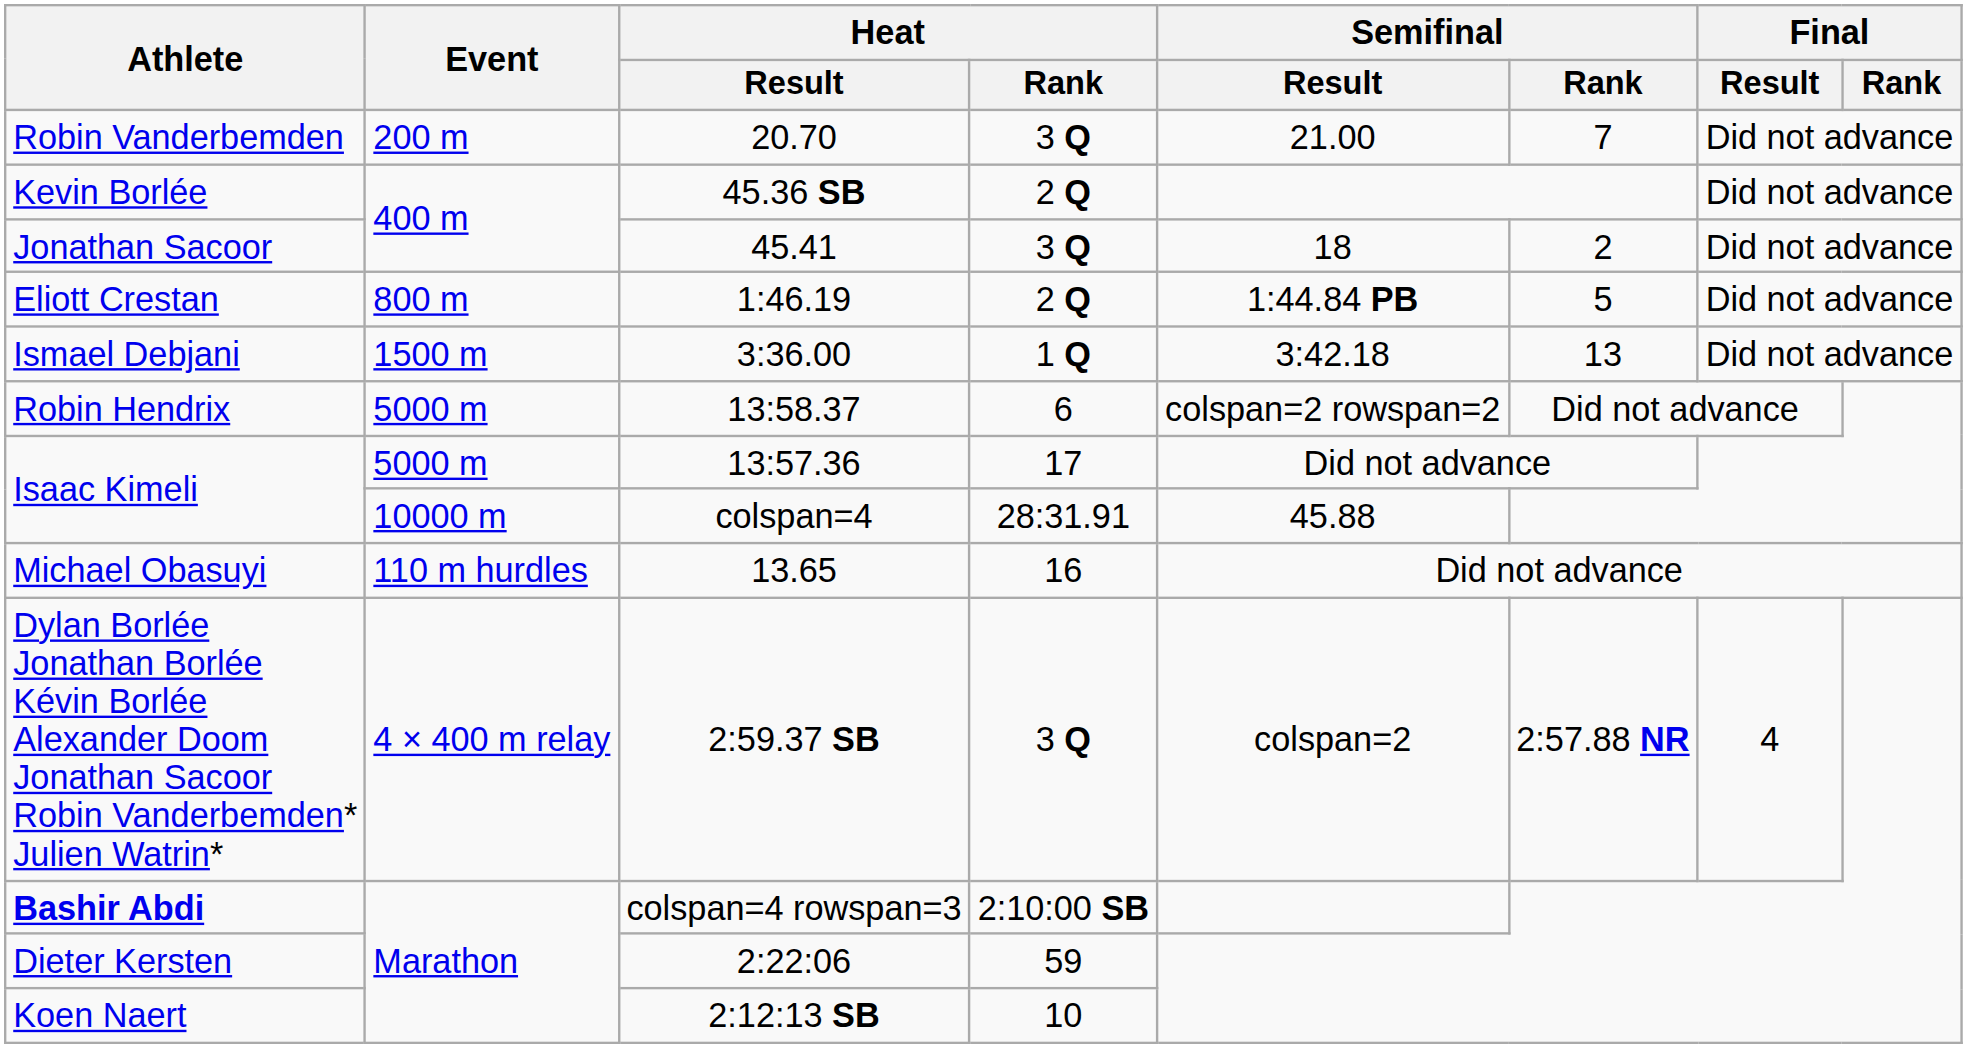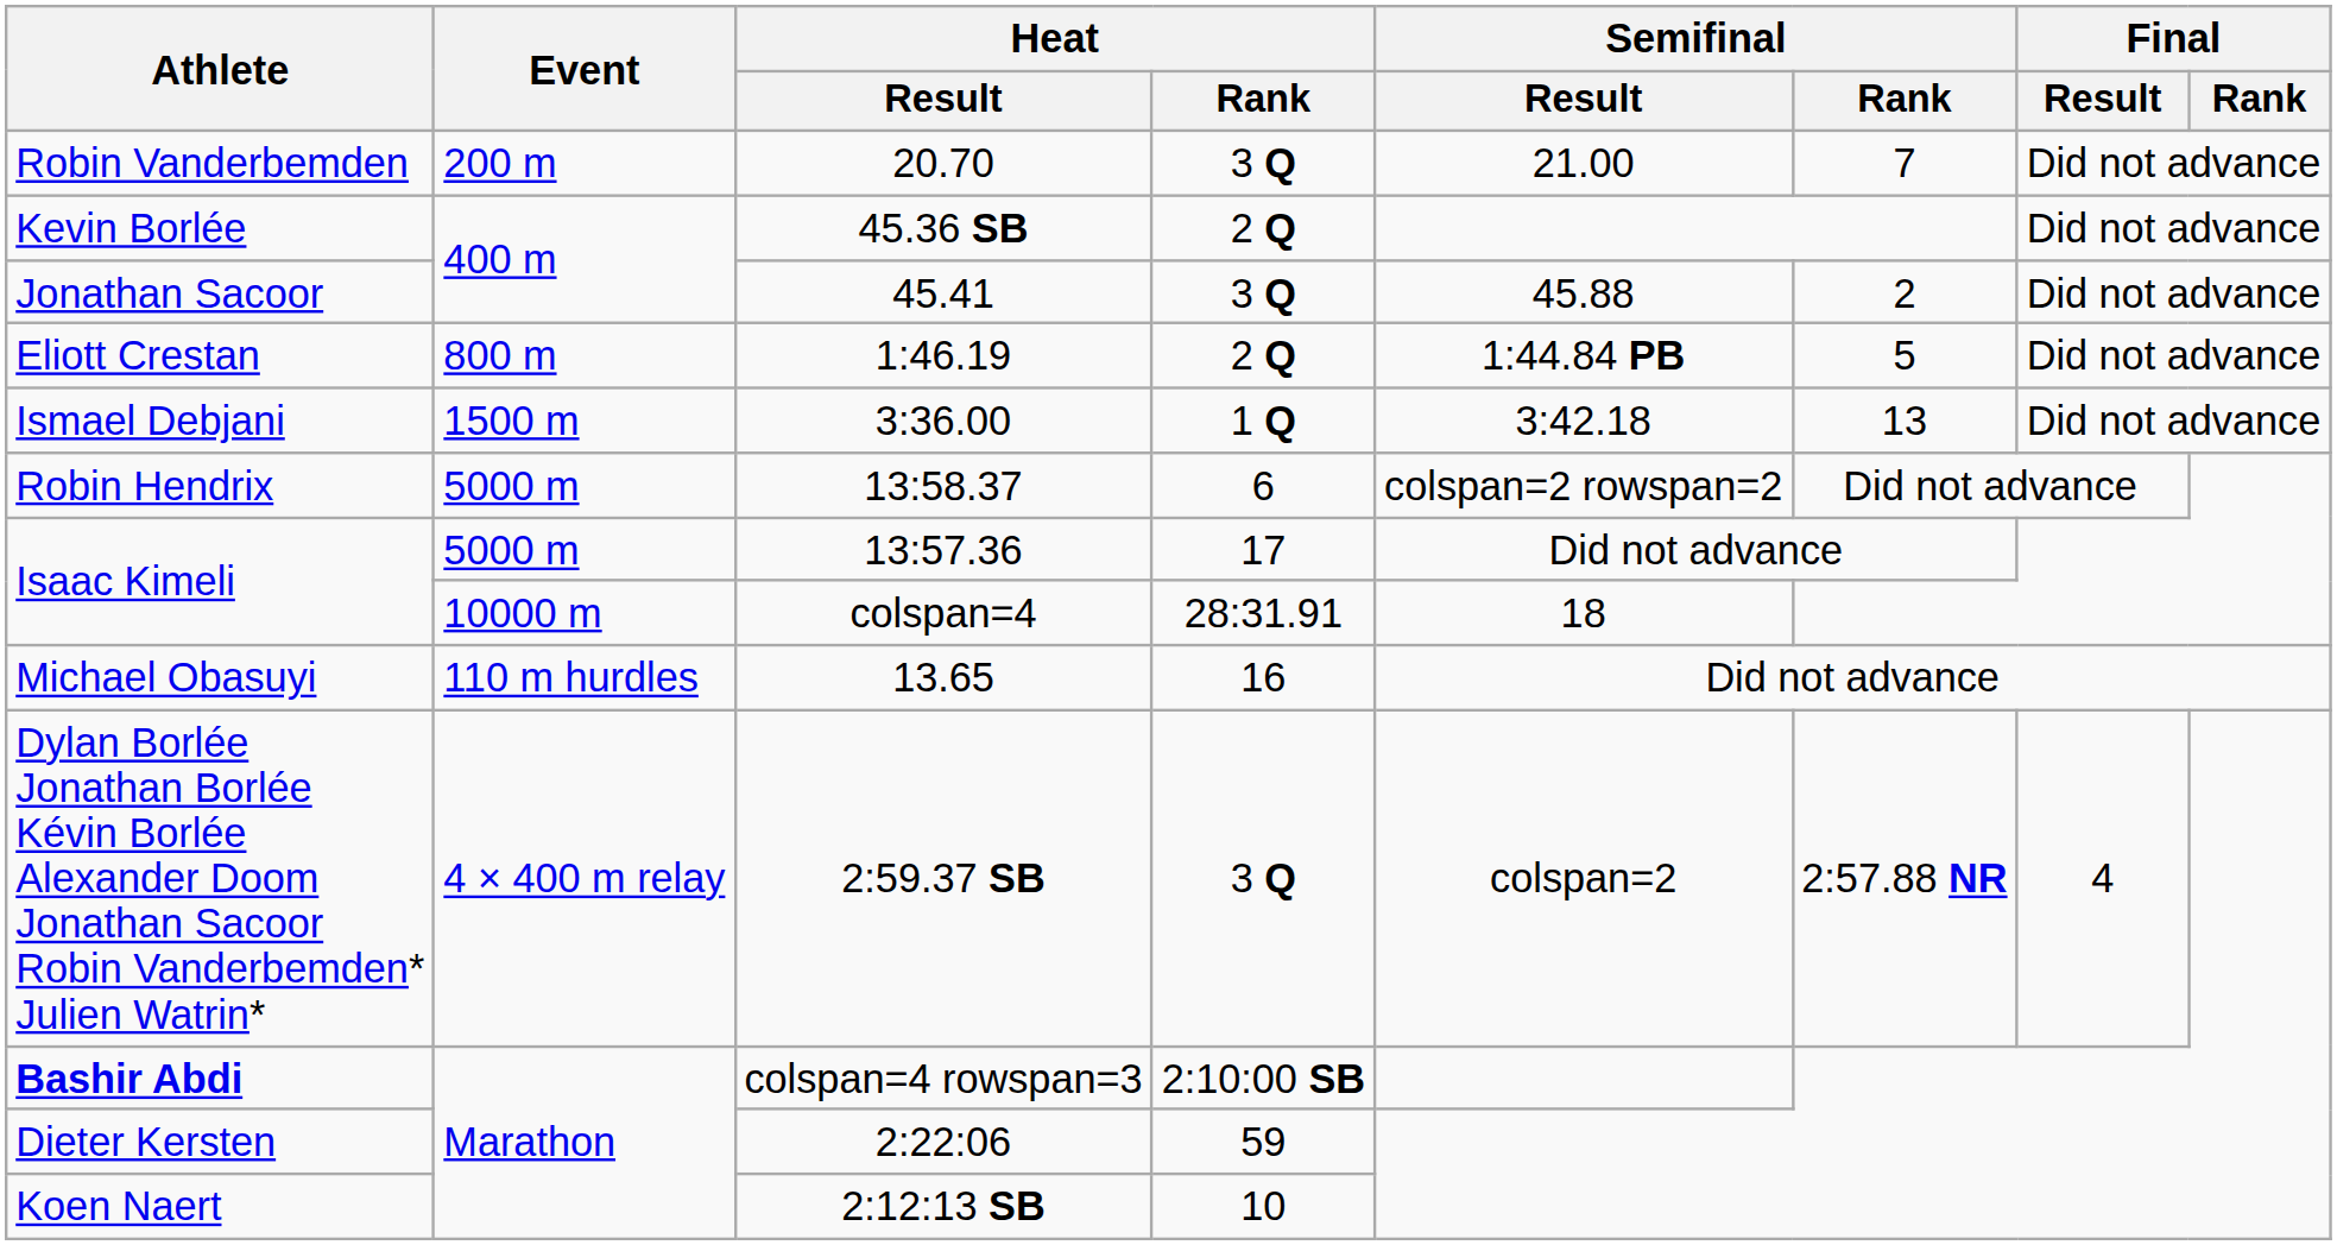Jonathan Sacoor | Semifinal / Result: 18 -> 45.88
Isaac Kimeli / colspan=4 | Semifinal / Result: 45.88 -> 18
